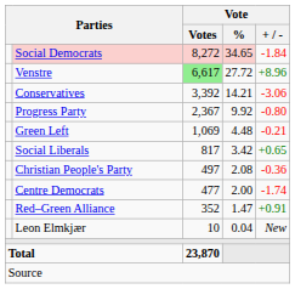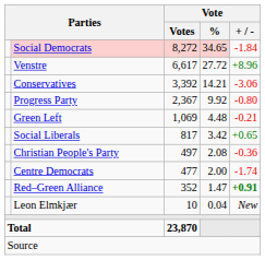Venstre | Vote / Votes: lightgreen background -> no background
Red–Green Alliance | Vote / + / -: normal -> bold
